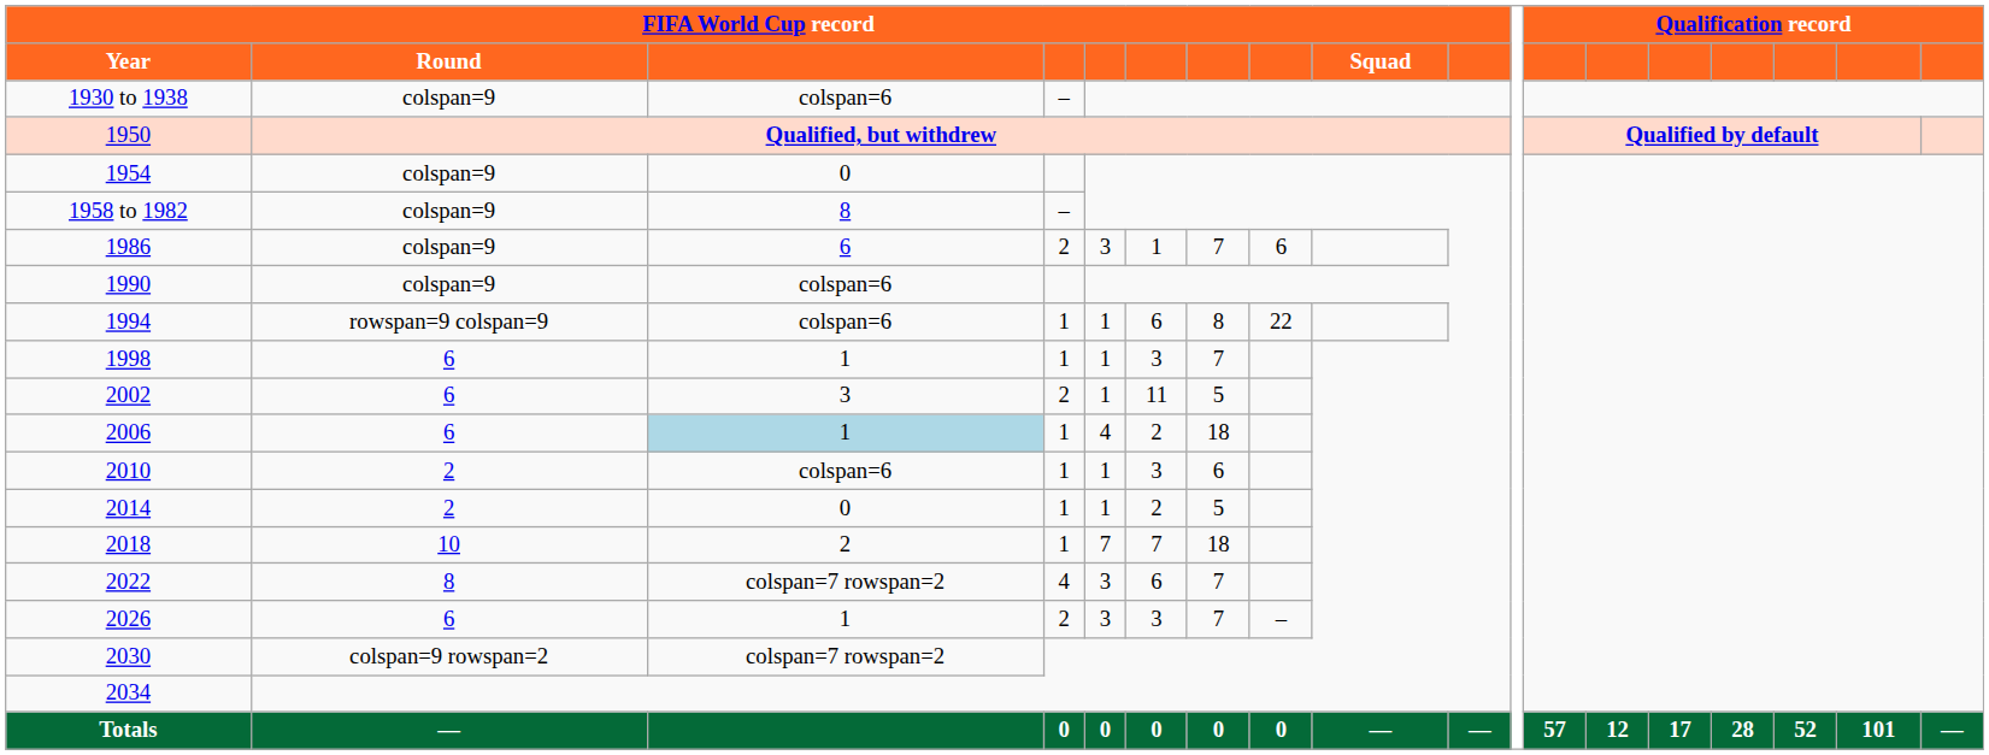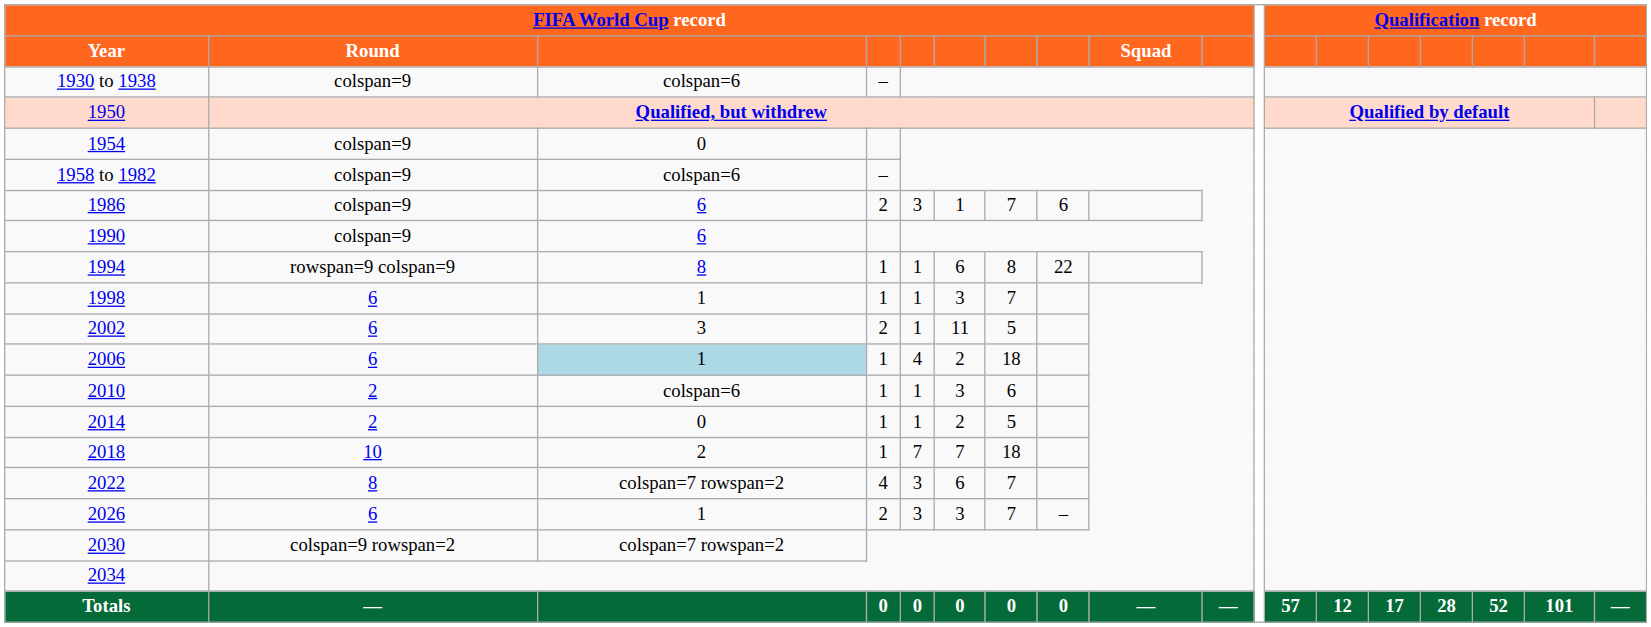1958 to 1982 | column 3: 8 -> colspan=6
1990 | column 3: colspan=6 -> 6
1994 | column 3: colspan=6 -> 8
